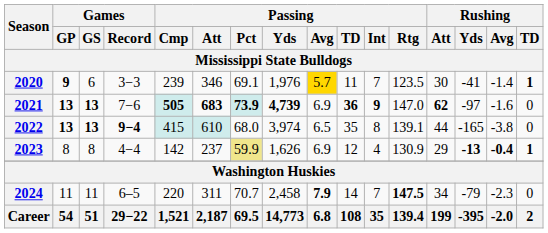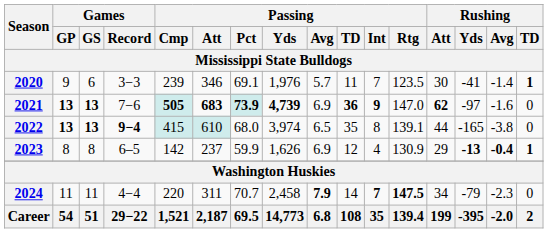2020 | Games / GP: bold -> normal
2020 | Passing / Avg: gold background -> no background
2023 | Games / Record: 4−4 -> 6–5
2023 | Passing / Pct: khaki background -> no background
2024 | Games / Record: 6–5 -> 4−4
2024 | Passing / Int: normal -> bold
